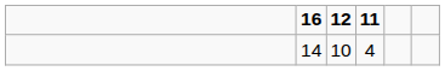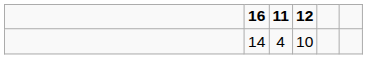columns swapped: 11 <-> 12
